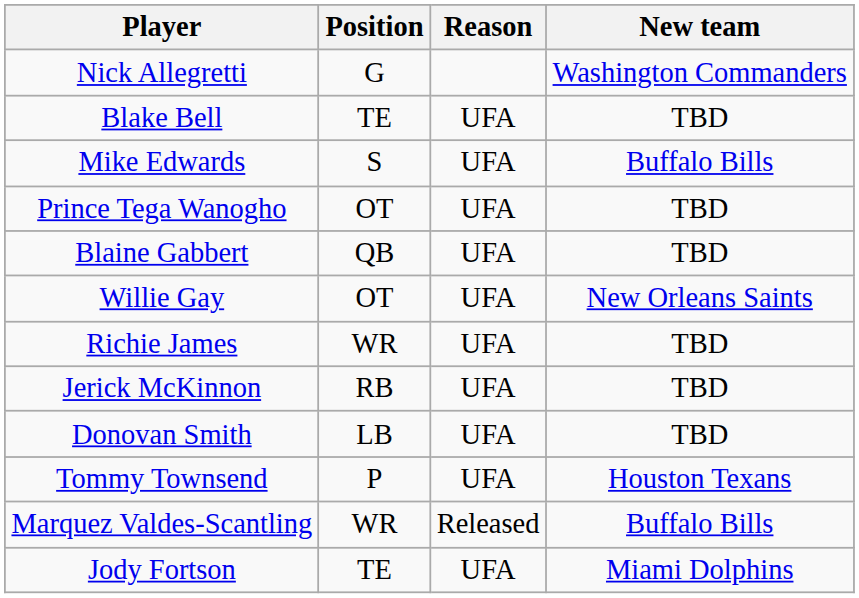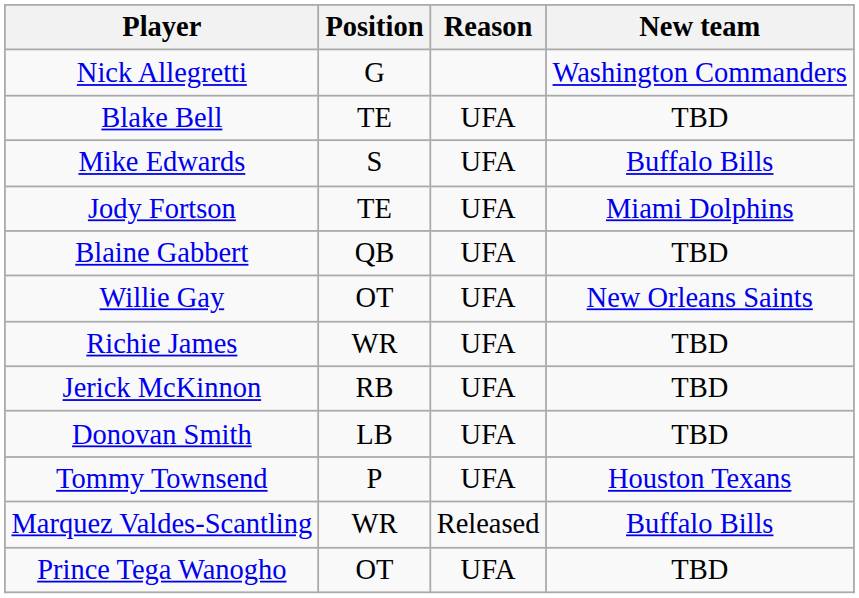rows swapped: Jody Fortson <-> Prince Tega Wanogho
